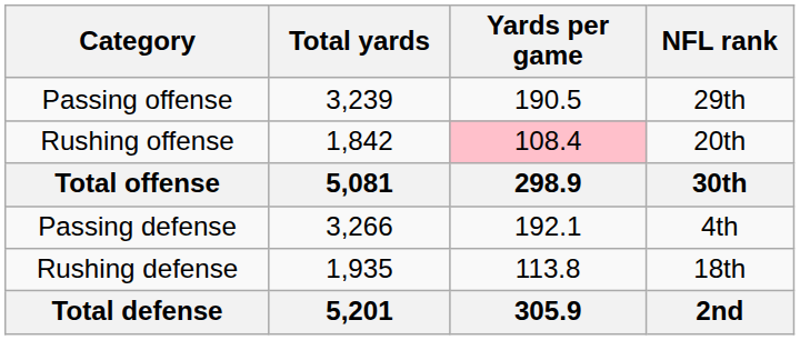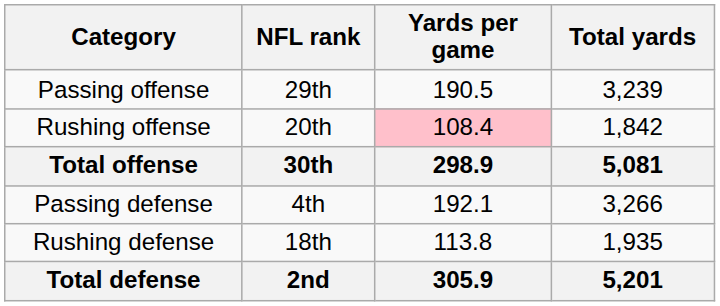columns swapped: Total yards <-> NFL rank
